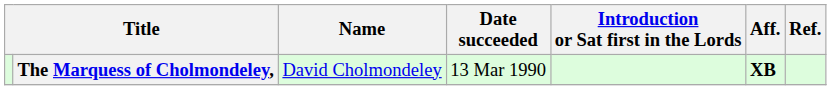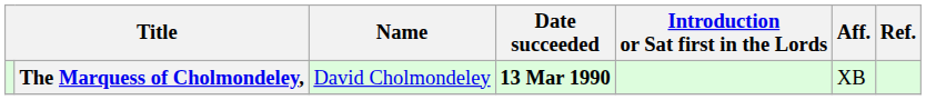The Marquess of Cholmondeley, | Date succeeded: normal -> bold
The Marquess of Cholmondeley, | Aff.: bold -> normal
